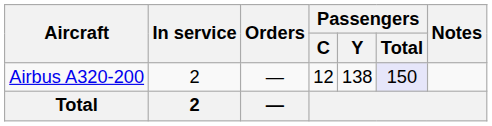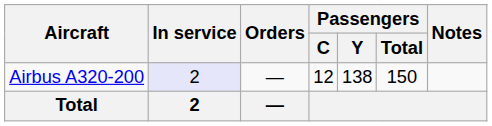Airbus A320-200 | In service: no background -> lavender background
Airbus A320-200 | Passengers / Total: lavender background -> no background
